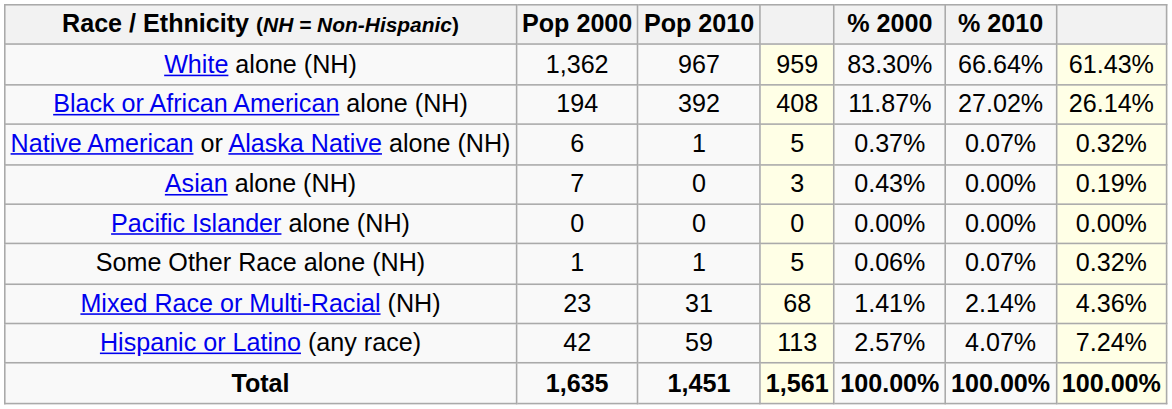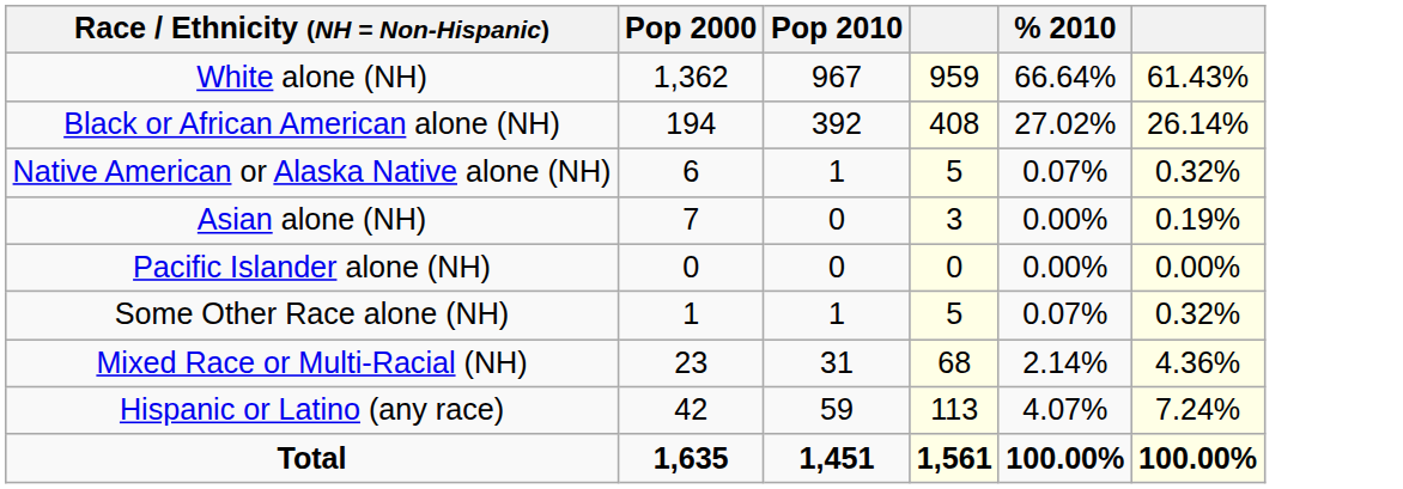- column: % 2000 | 83.30% | 11.87% | 0.37% | 0.43% | 0.00% | 0.06% | 1.41% | 2.57% | 100.00%
